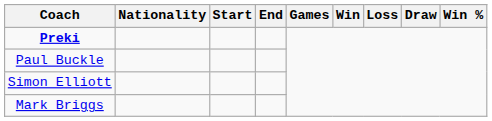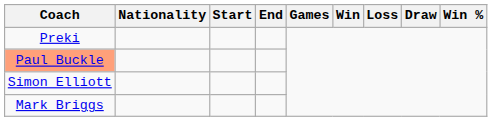Preki | Coach: bold -> normal
Paul Buckle | Coach: no background -> lightsalmon background
